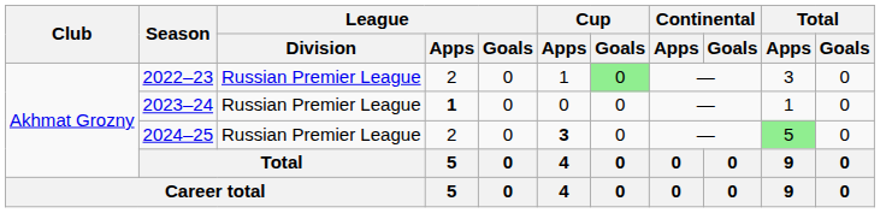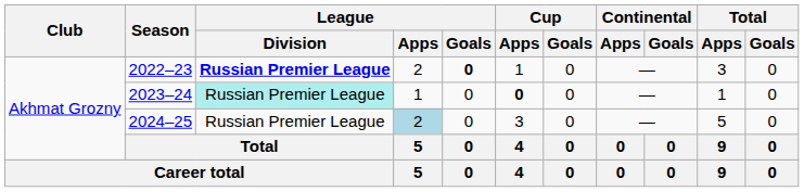2022–23 | League / Division: normal -> bold
2022–23 | League / Goals: normal -> bold
2022–23 | Cup / Goals: lightgreen background -> no background
2023–24 | League / Division: no background -> paleturquoise background
2023–24 | League / Apps: bold -> normal
2023–24 | Cup / Apps: normal -> bold
2024–25 | League / Apps: no background -> lightblue background
2024–25 | Cup / Apps: bold -> normal
2024–25 | Total / Apps: lightgreen background -> no background
